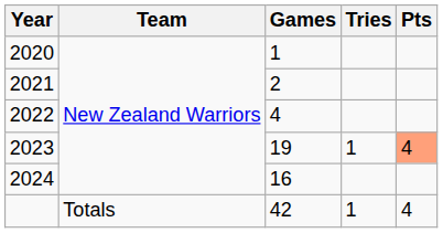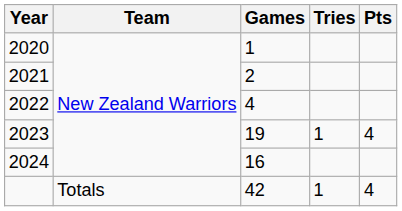2023 | Pts: lightsalmon background -> no background
